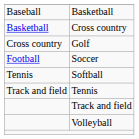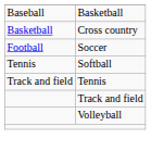- row: Cross country | Golf
